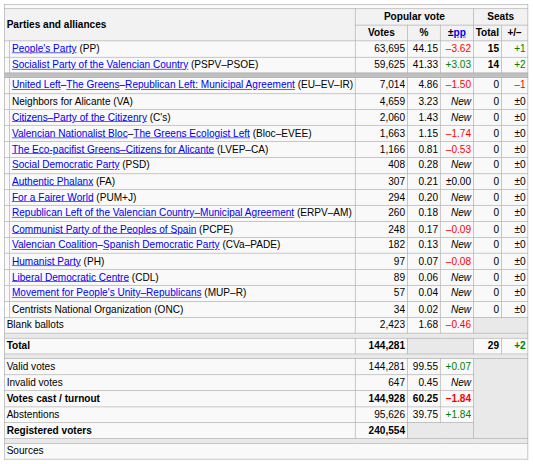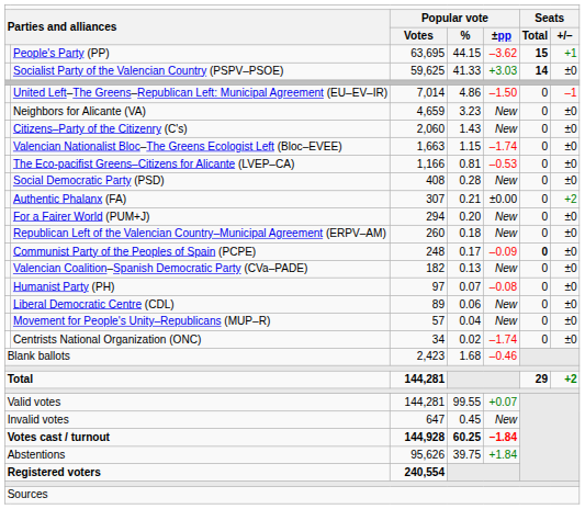Socialist Party of the Valencian Country (PSPV–PSOE) | column 7: +2 -> ±0
Authentic Phalanx (FA) | column 7: ±0 -> +2
Communist Party of the Peoples of Spain (PCPE) | column 6: normal -> bold
Centrists National Organization (ONC) | column 5: New -> –1.74
